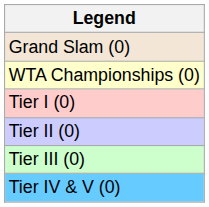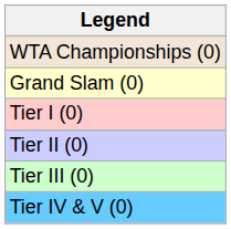row 2 | column 1: Grand Slam (0) -> WTA Championships (0)
row 3 | column 1: WTA Championships (0) -> Grand Slam (0)
